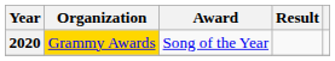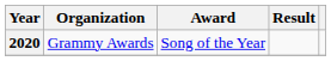2020 | Organization: gold background -> no background
